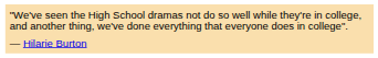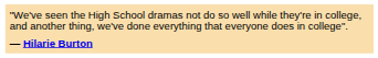row 2 | column 1: normal -> bold
